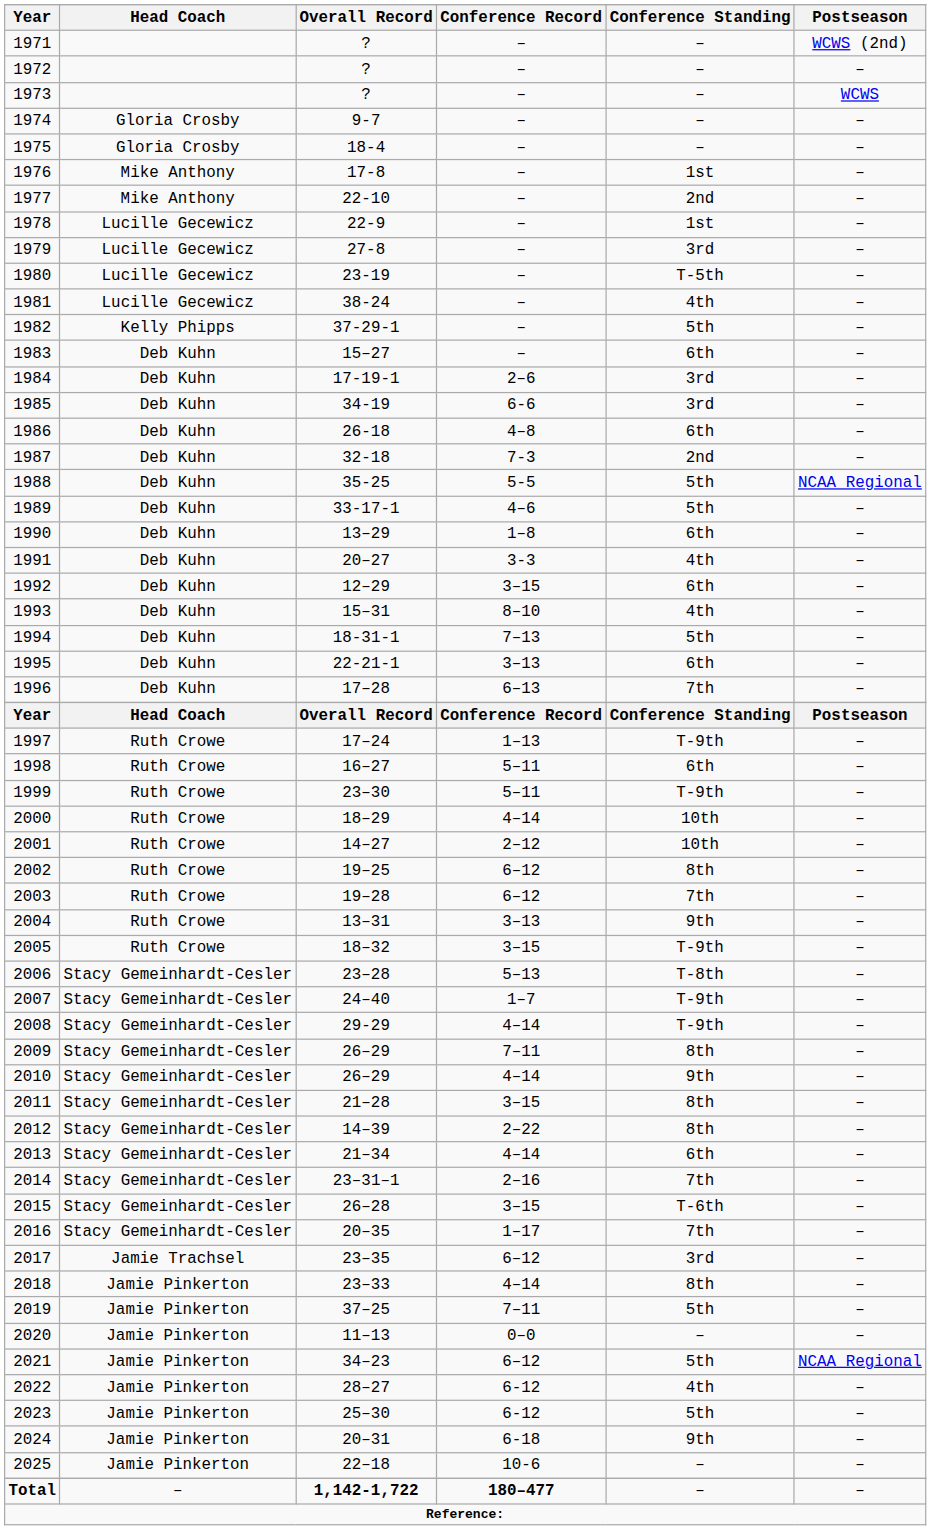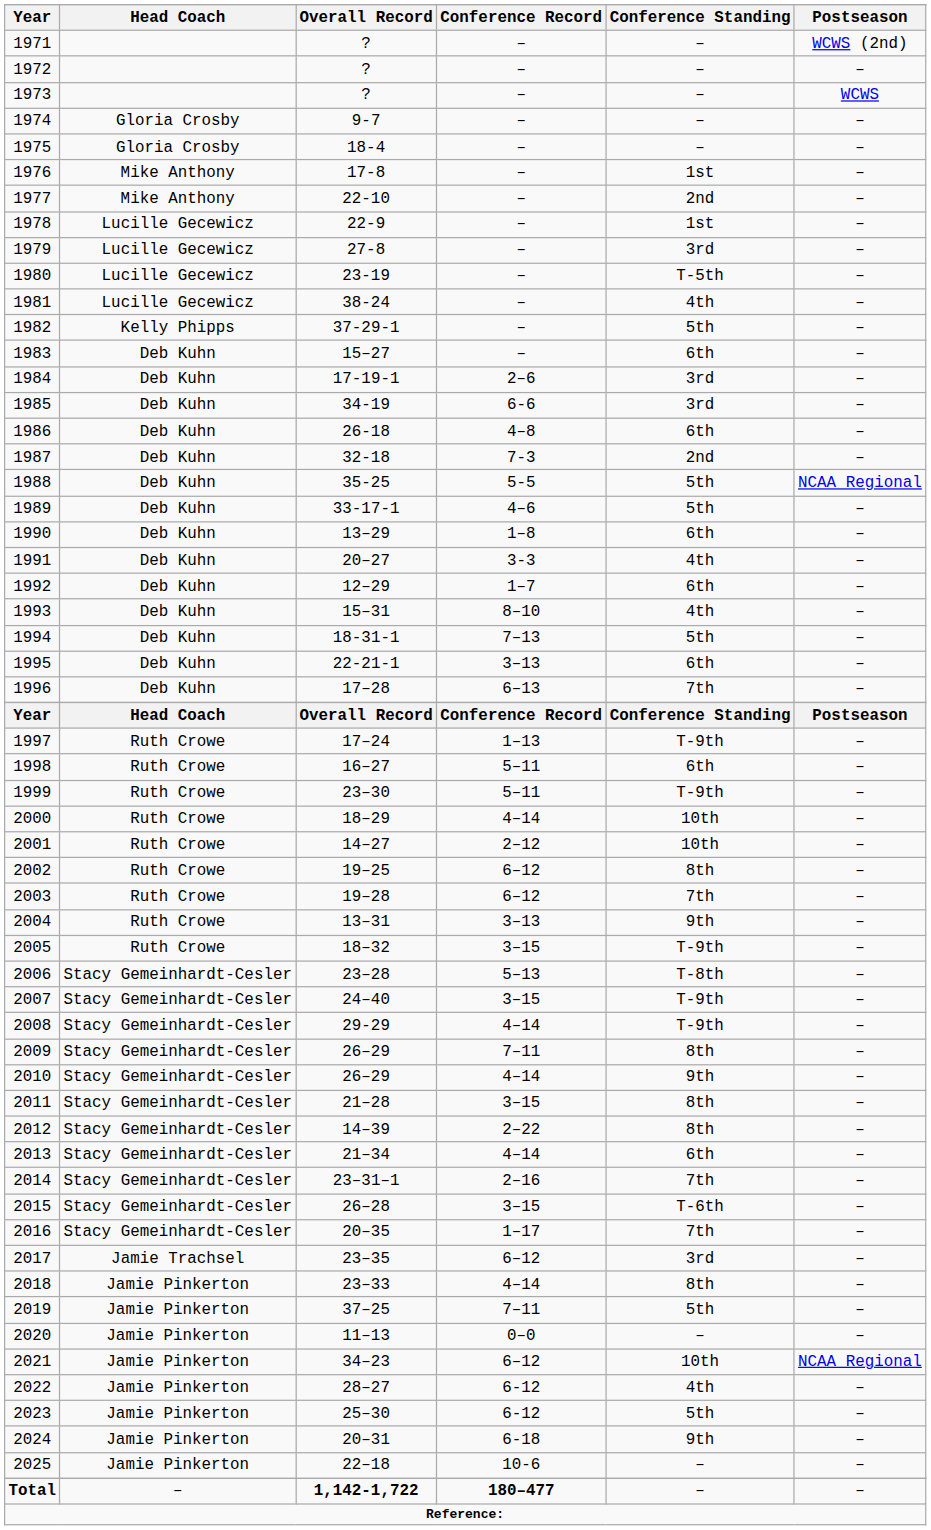1992 | Conference Record: 3–15 -> 1–7
2007 | Conference Record: 1–7 -> 3–15
2021 | Conference Standing: 5th -> 10th
